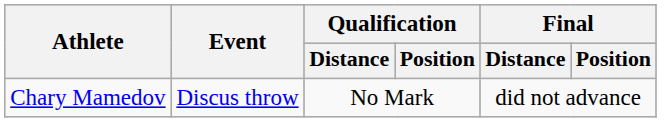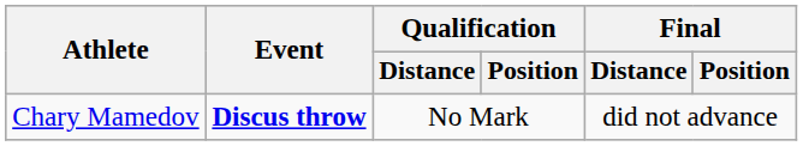Chary Mamedov | Event: normal -> bold
